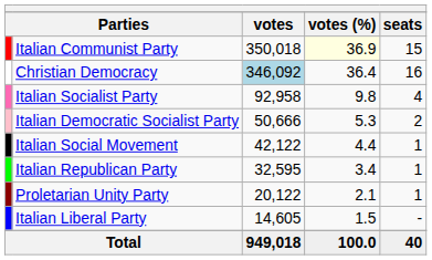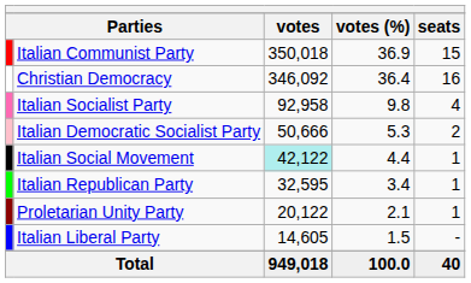Italian Communist Party | votes (%): lightyellow background -> no background
Christian Democracy | votes: lightblue background -> no background
Italian Social Movement | votes: no background -> paleturquoise background
